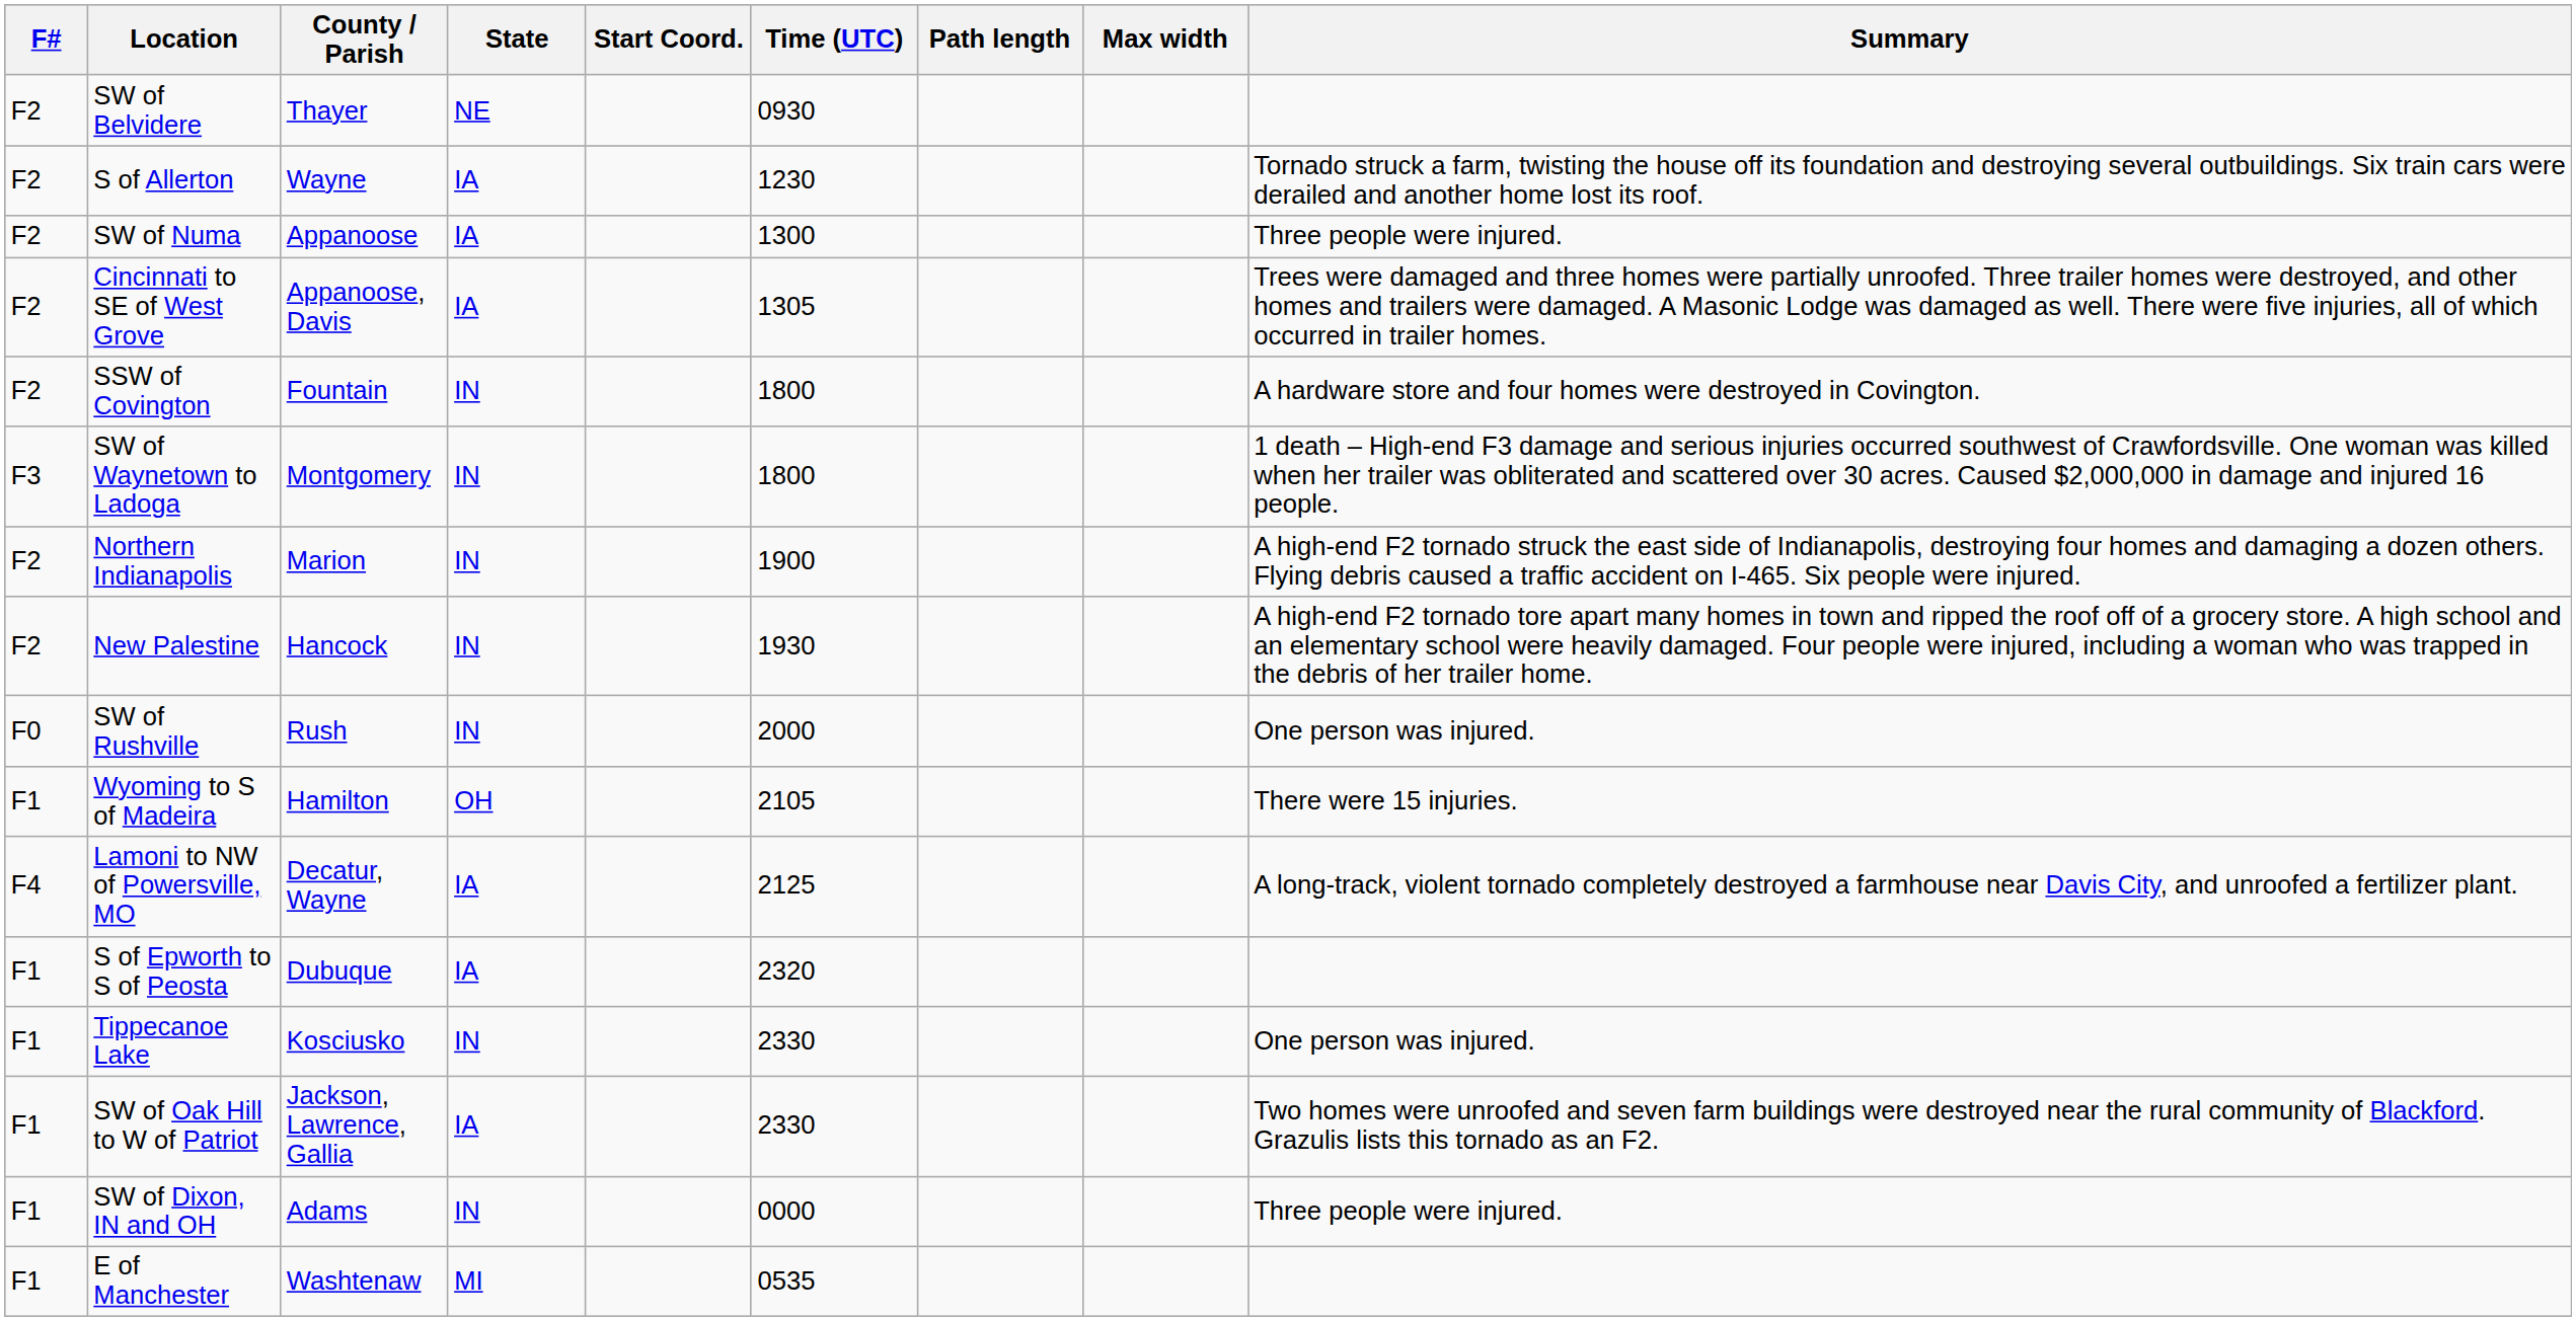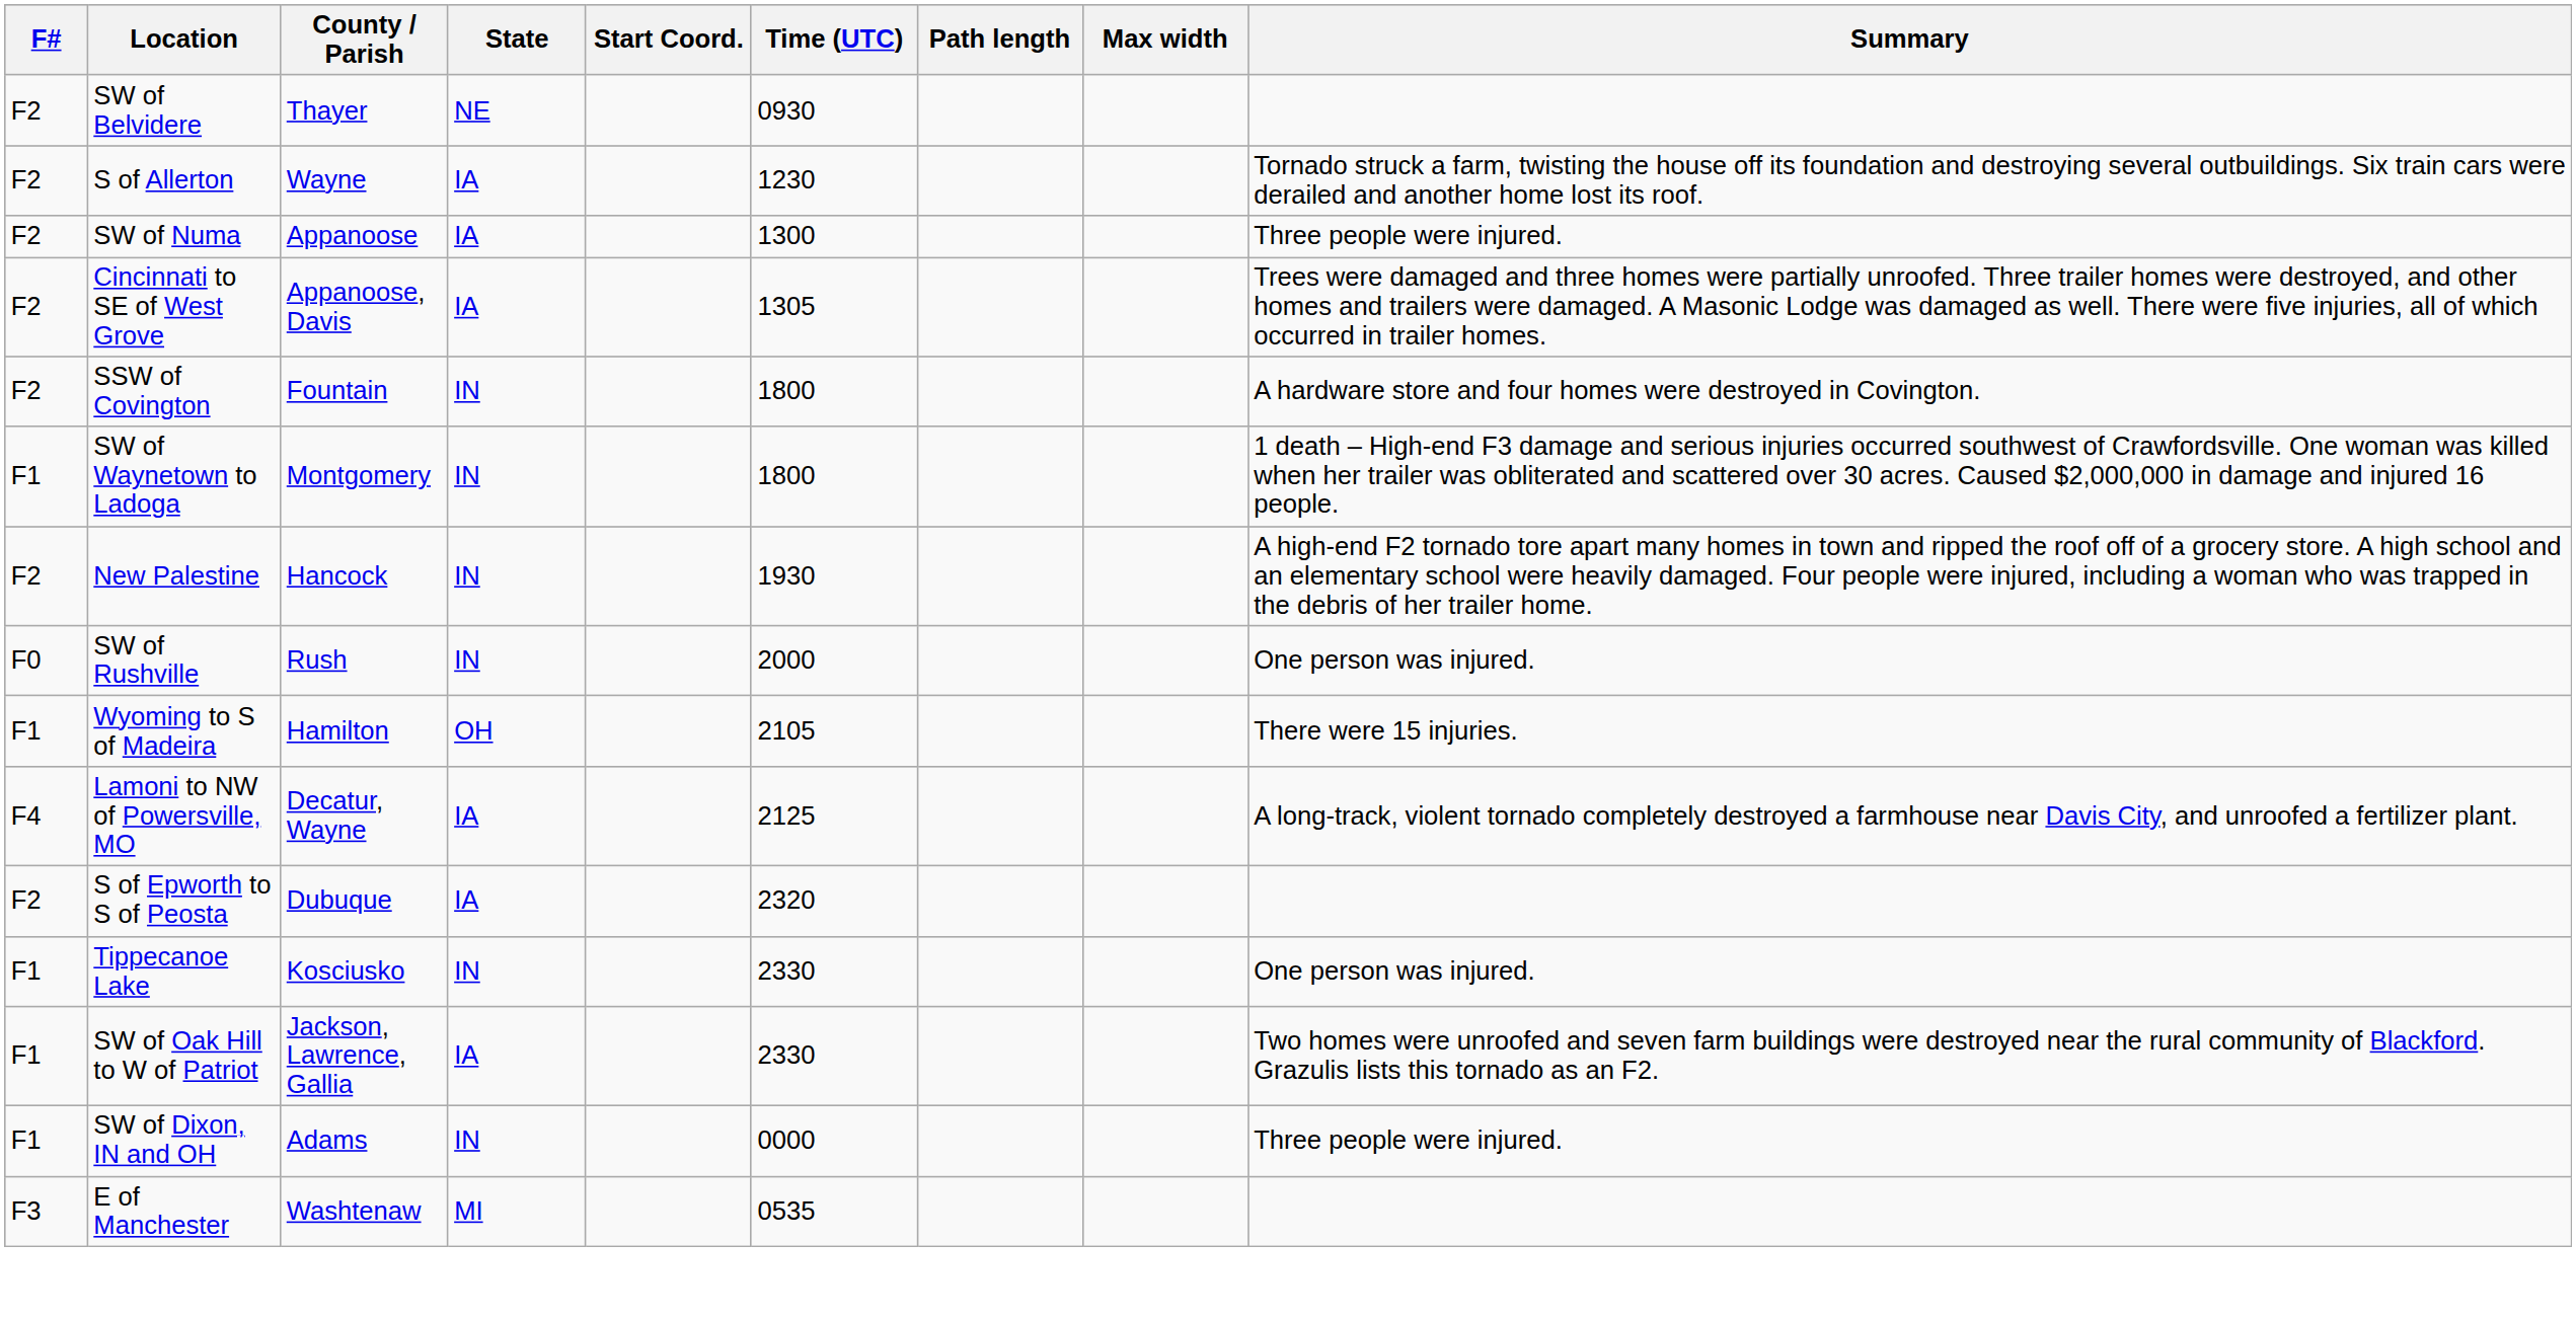SW of Waynetown to Ladoga | F#: F3 -> F1
- row: F2 | Northern Indianapolis | Marion | IN | 1900 | A high-end F2 tornado struck the east side of Indianapolis, destroying four homes and damaging a dozen others. Flying debris caused a traffic accident on I-465. Six people were injured.
S of Epworth to S of Peosta | F#: F1 -> F2
E of Manchester | F#: F1 -> F3
